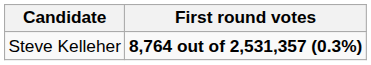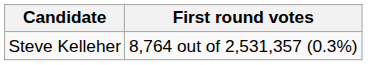Steve Kelleher | First round votes: bold -> normal
